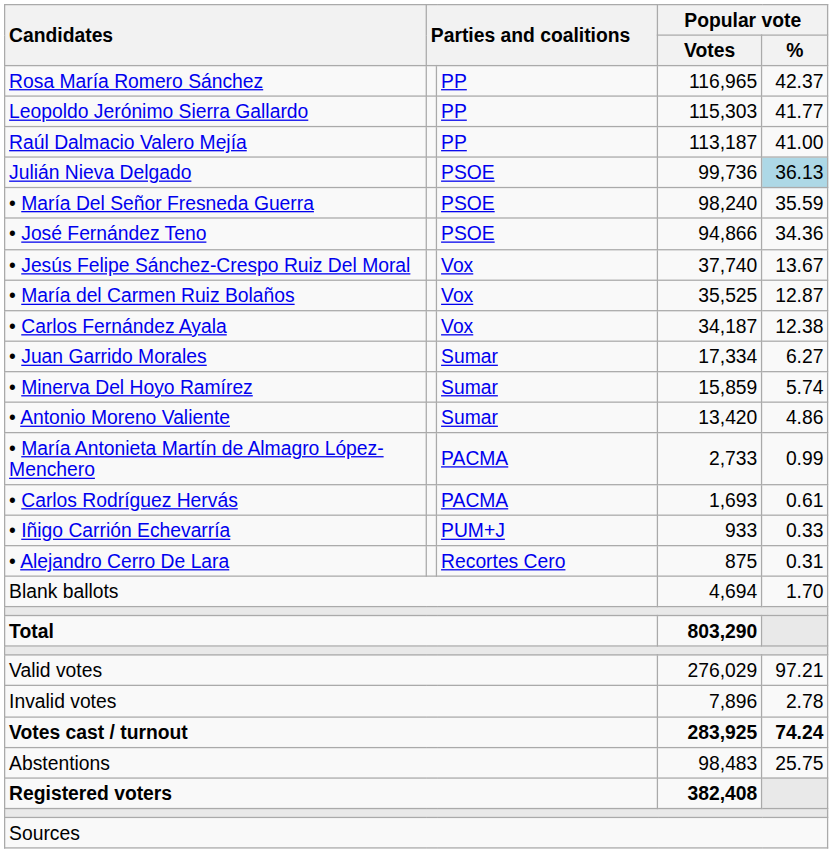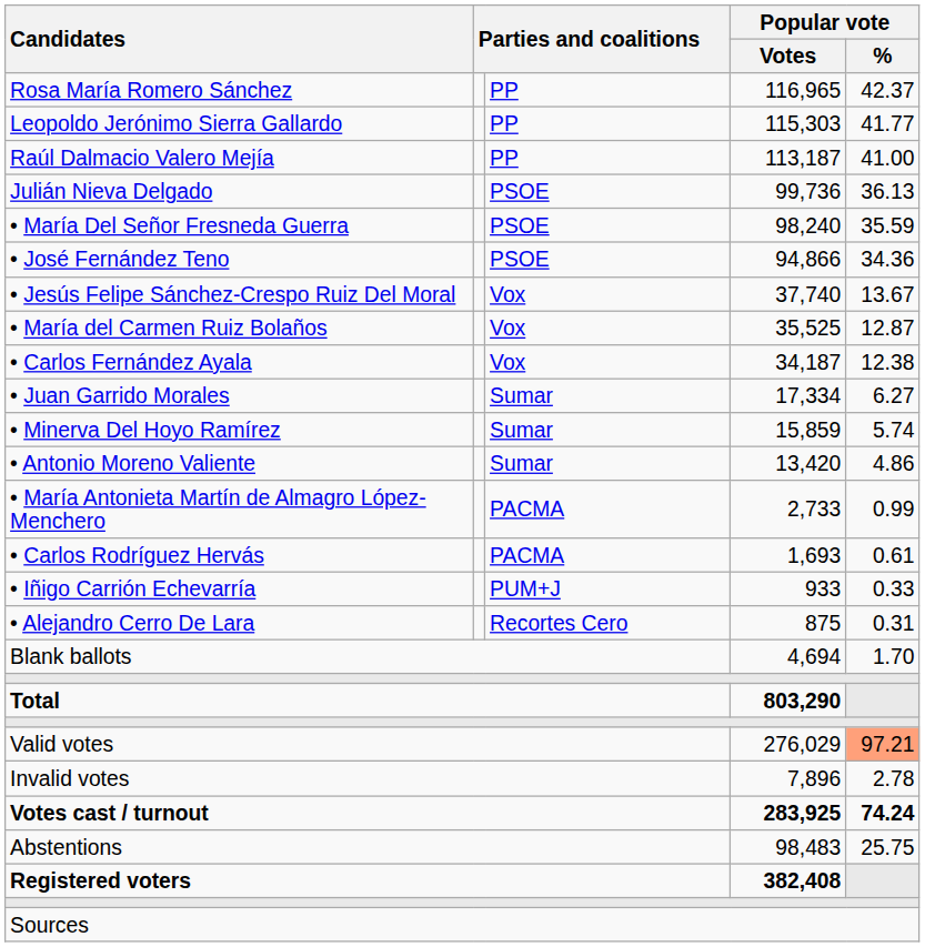Julián Nieva Delgado | Popular vote / %: lightblue background -> no background
Valid votes | Popular vote / %: no background -> lightsalmon background
